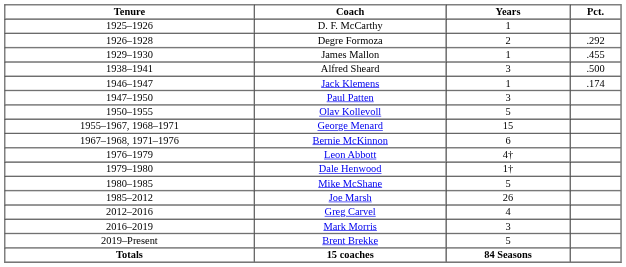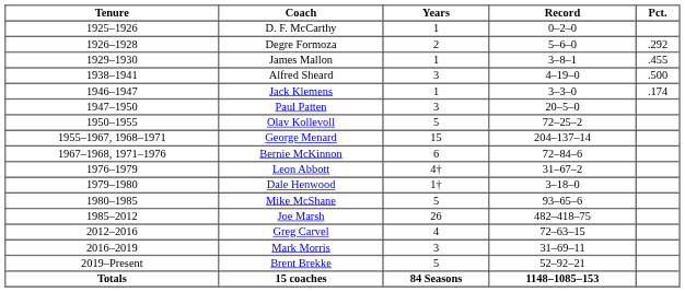+ column: Record | 0–2–0 | 5–6–0 | 3–8–1 | 4–19–0 | 3–3–0 | 20–5–0 | 72–25–2 | 204–137–14 | 72–84–6 | 31–67–2 | 3–18–0 | 93–65–6 | 482–418–75 | 72–63–15 | 31–69–11 | 52–92–21 | 1148–1085–153
